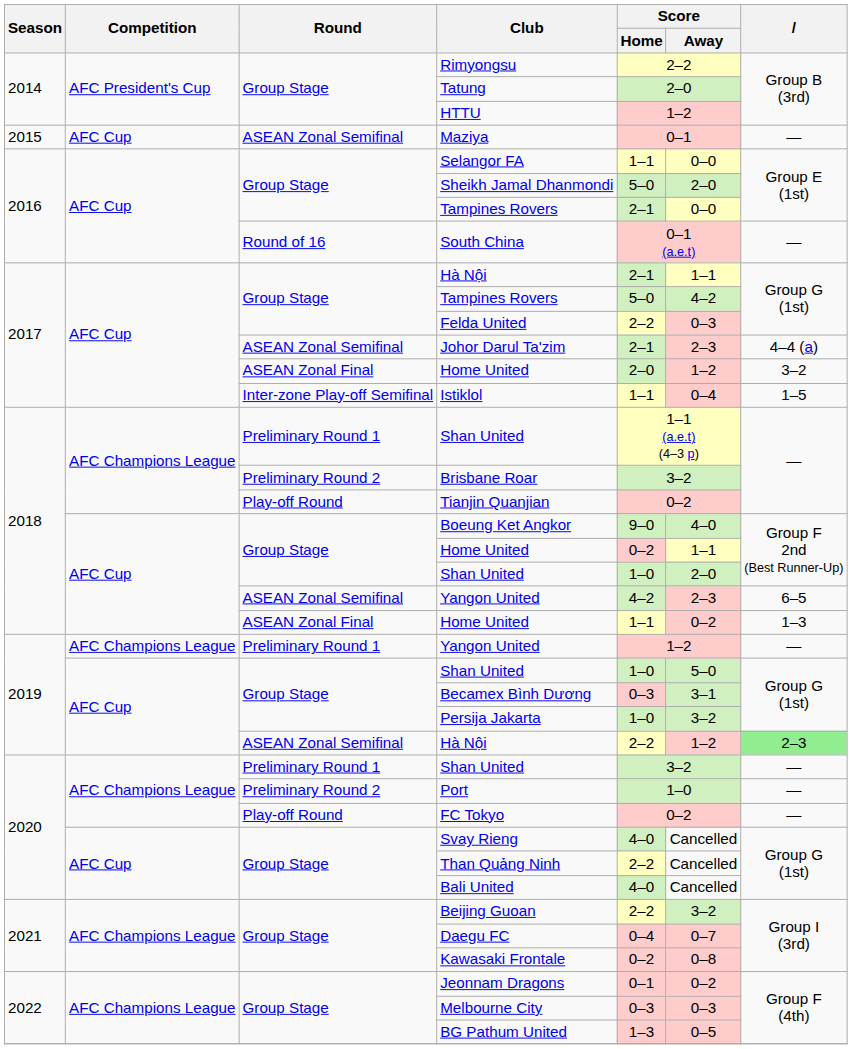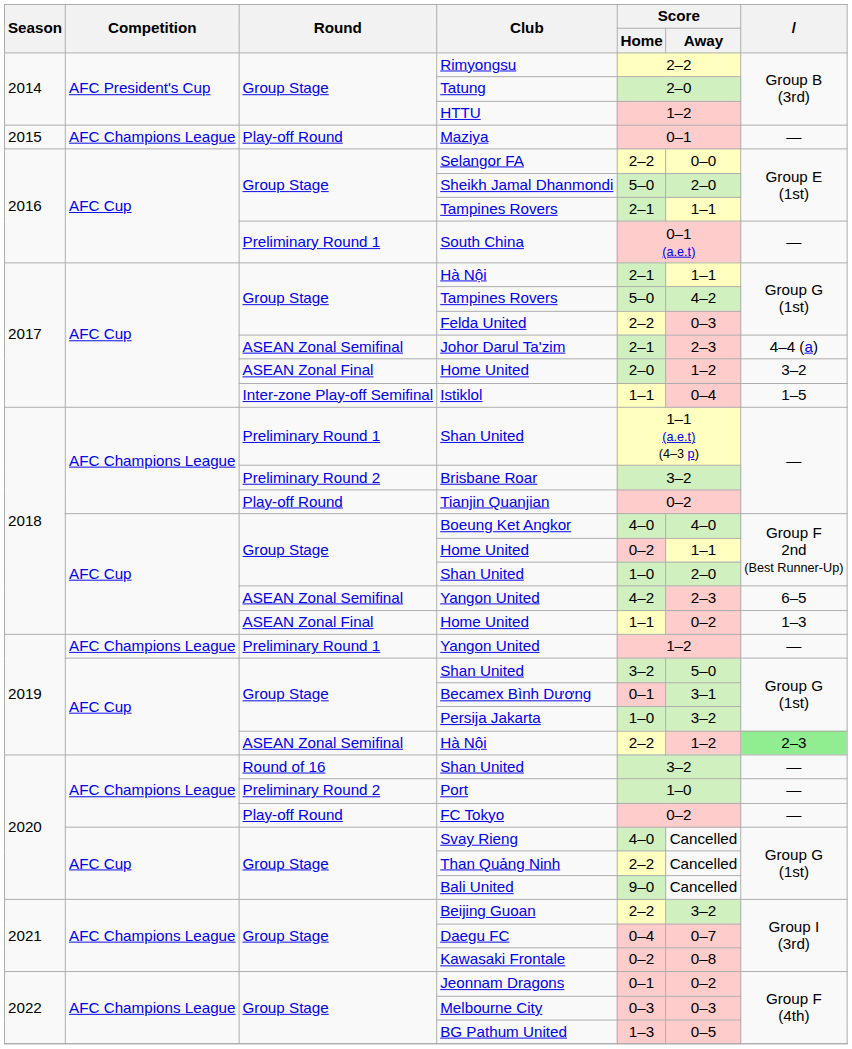Maziya | Competition: AFC Cup -> AFC Champions League
Maziya | Round: ASEAN Zonal Semifinal -> Play-off Round
Selangor FA | Score / Home: 1–1 -> 2–2
2016 / Tampines Rovers | Score / Away: 0–0 -> 1–1
South China | Round: Round of 16 -> Preliminary Round 1
Boeung Ket Angkor | Score / Home: 9–0 -> 4–0
2019 / Shan United | Score / Home: 1–0 -> 3–2
Becamex Bình Dương | Score / Home: 0–3 -> 0–1
2020 / Shan United | Round: Preliminary Round 1 -> Round of 16
Bali United | Score / Home: 4–0 -> 9–0
